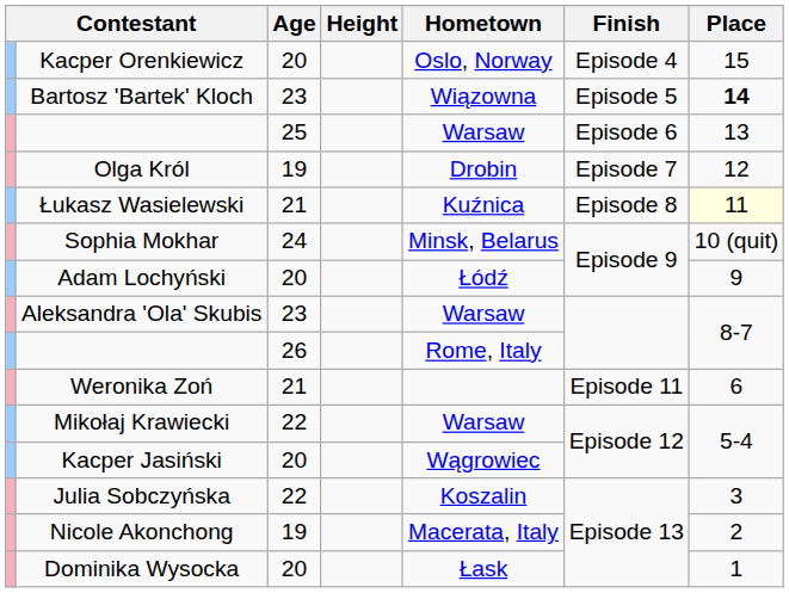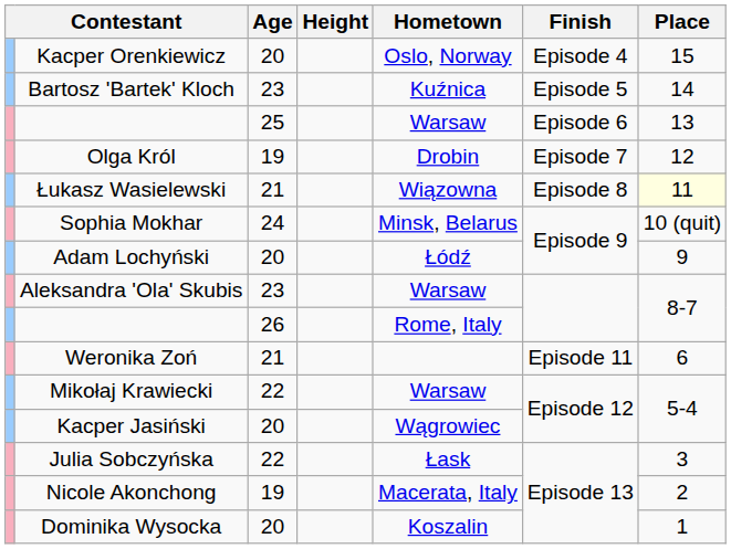Bartosz 'Bartek' Kloch | Hometown: Wiązowna -> Kuźnica
Bartosz 'Bartek' Kloch | Place: bold -> normal
Łukasz Wasielewski | Hometown: Kuźnica -> Wiązowna
Julia Sobczyńska | Hometown: Koszalin -> Łask
Dominika Wysocka | Hometown: Łask -> Koszalin
